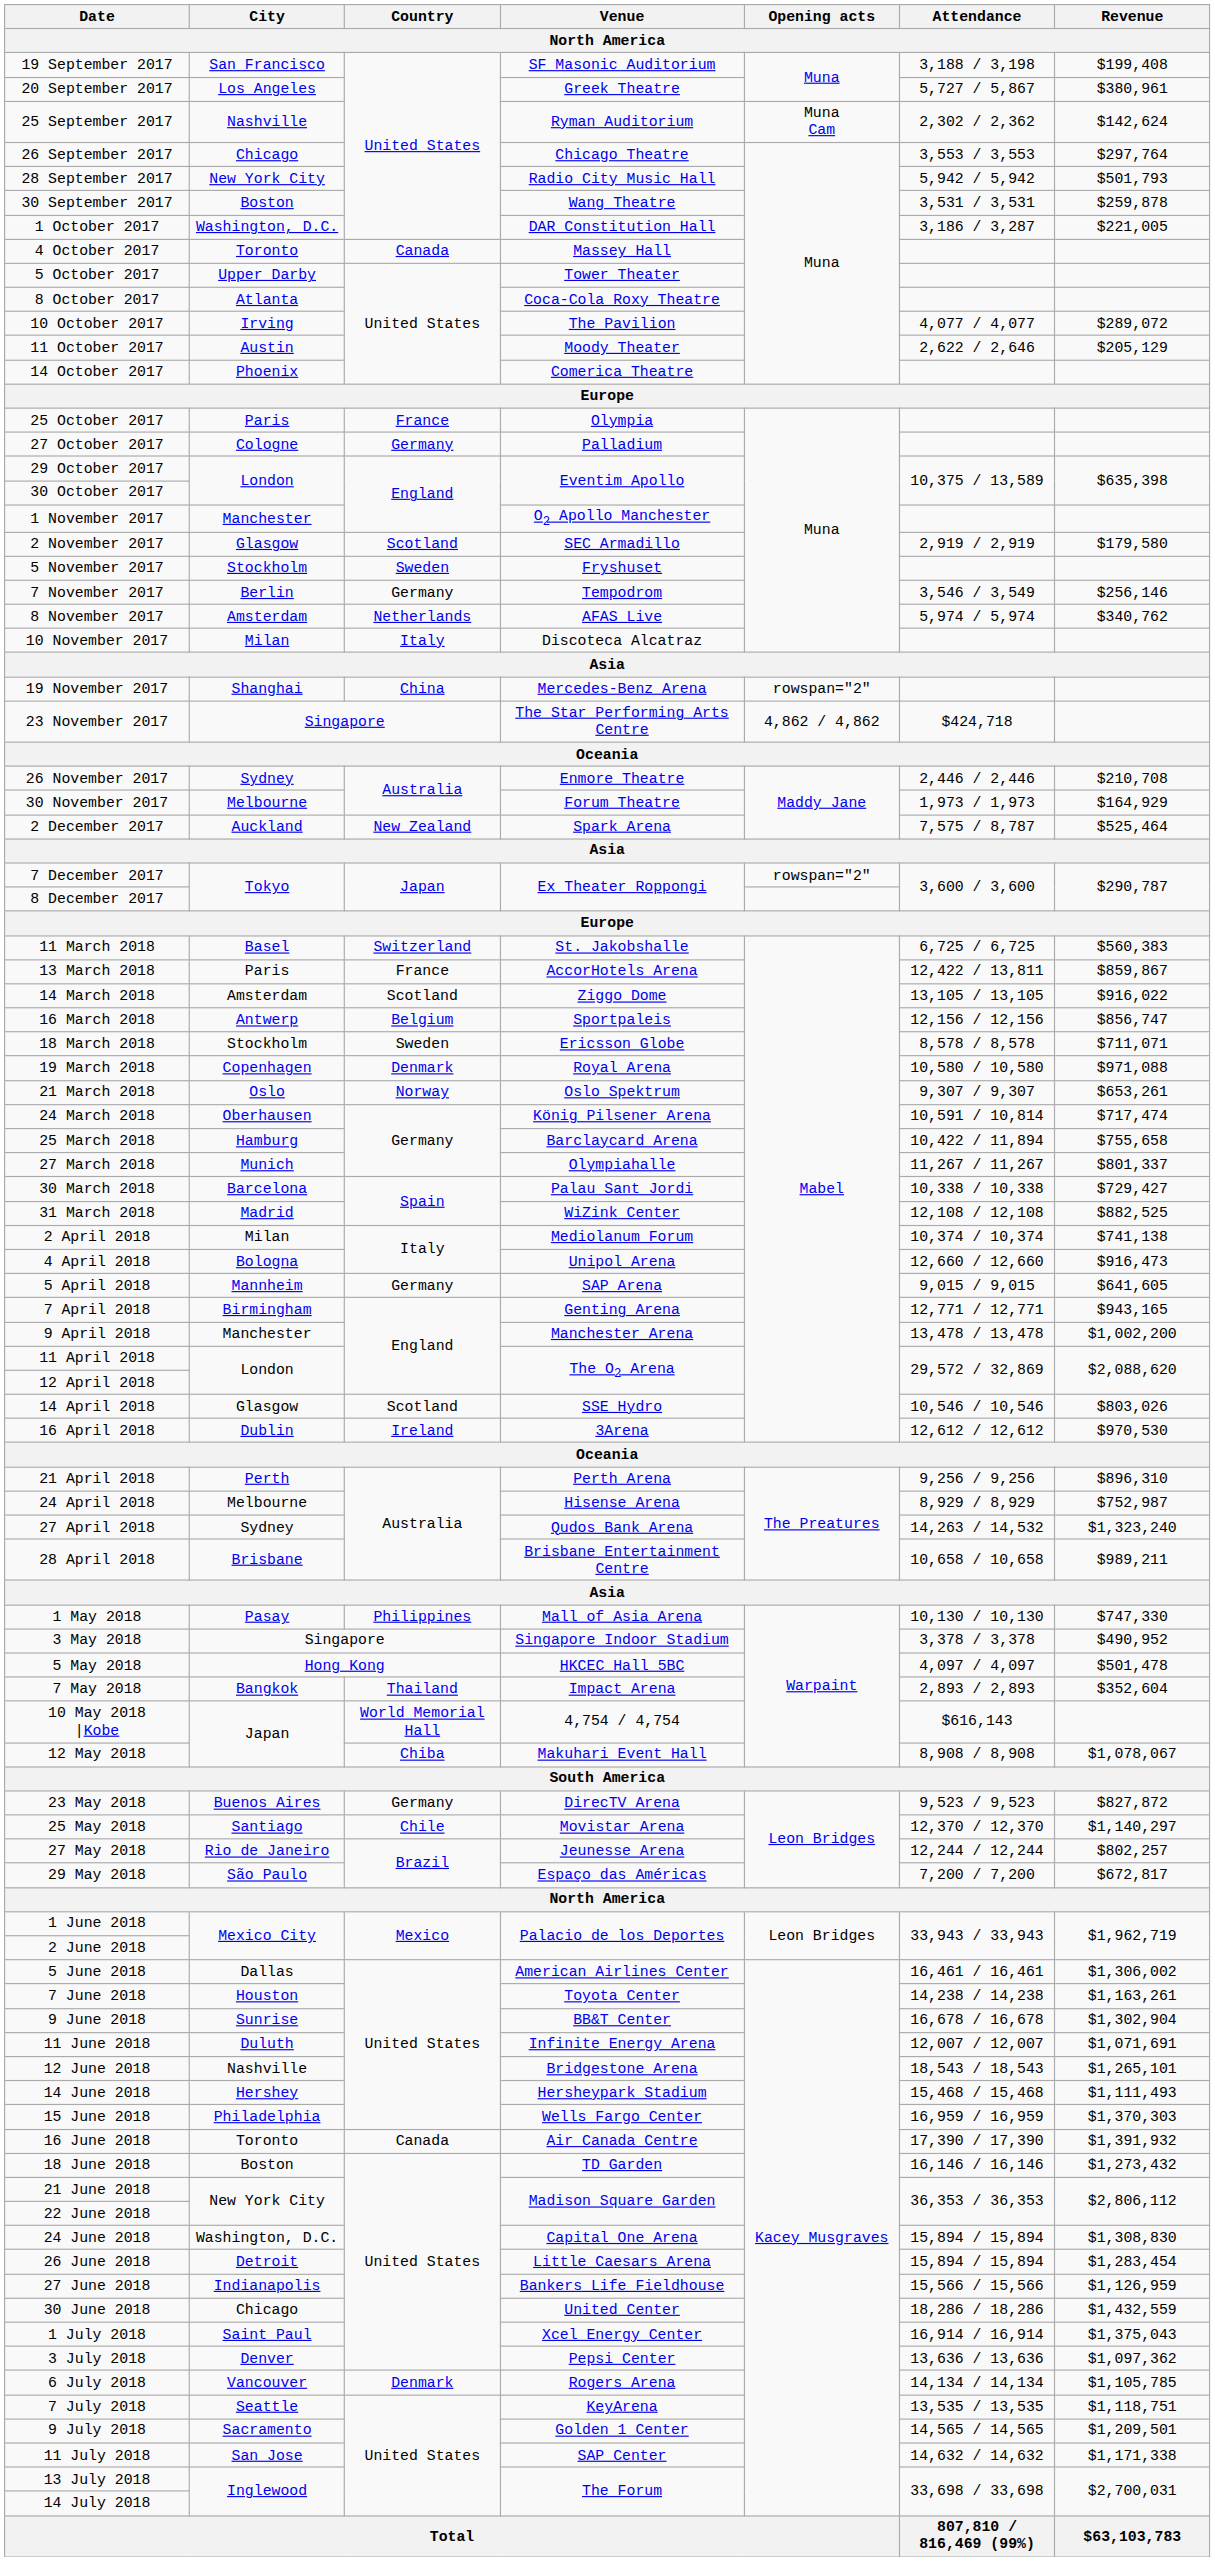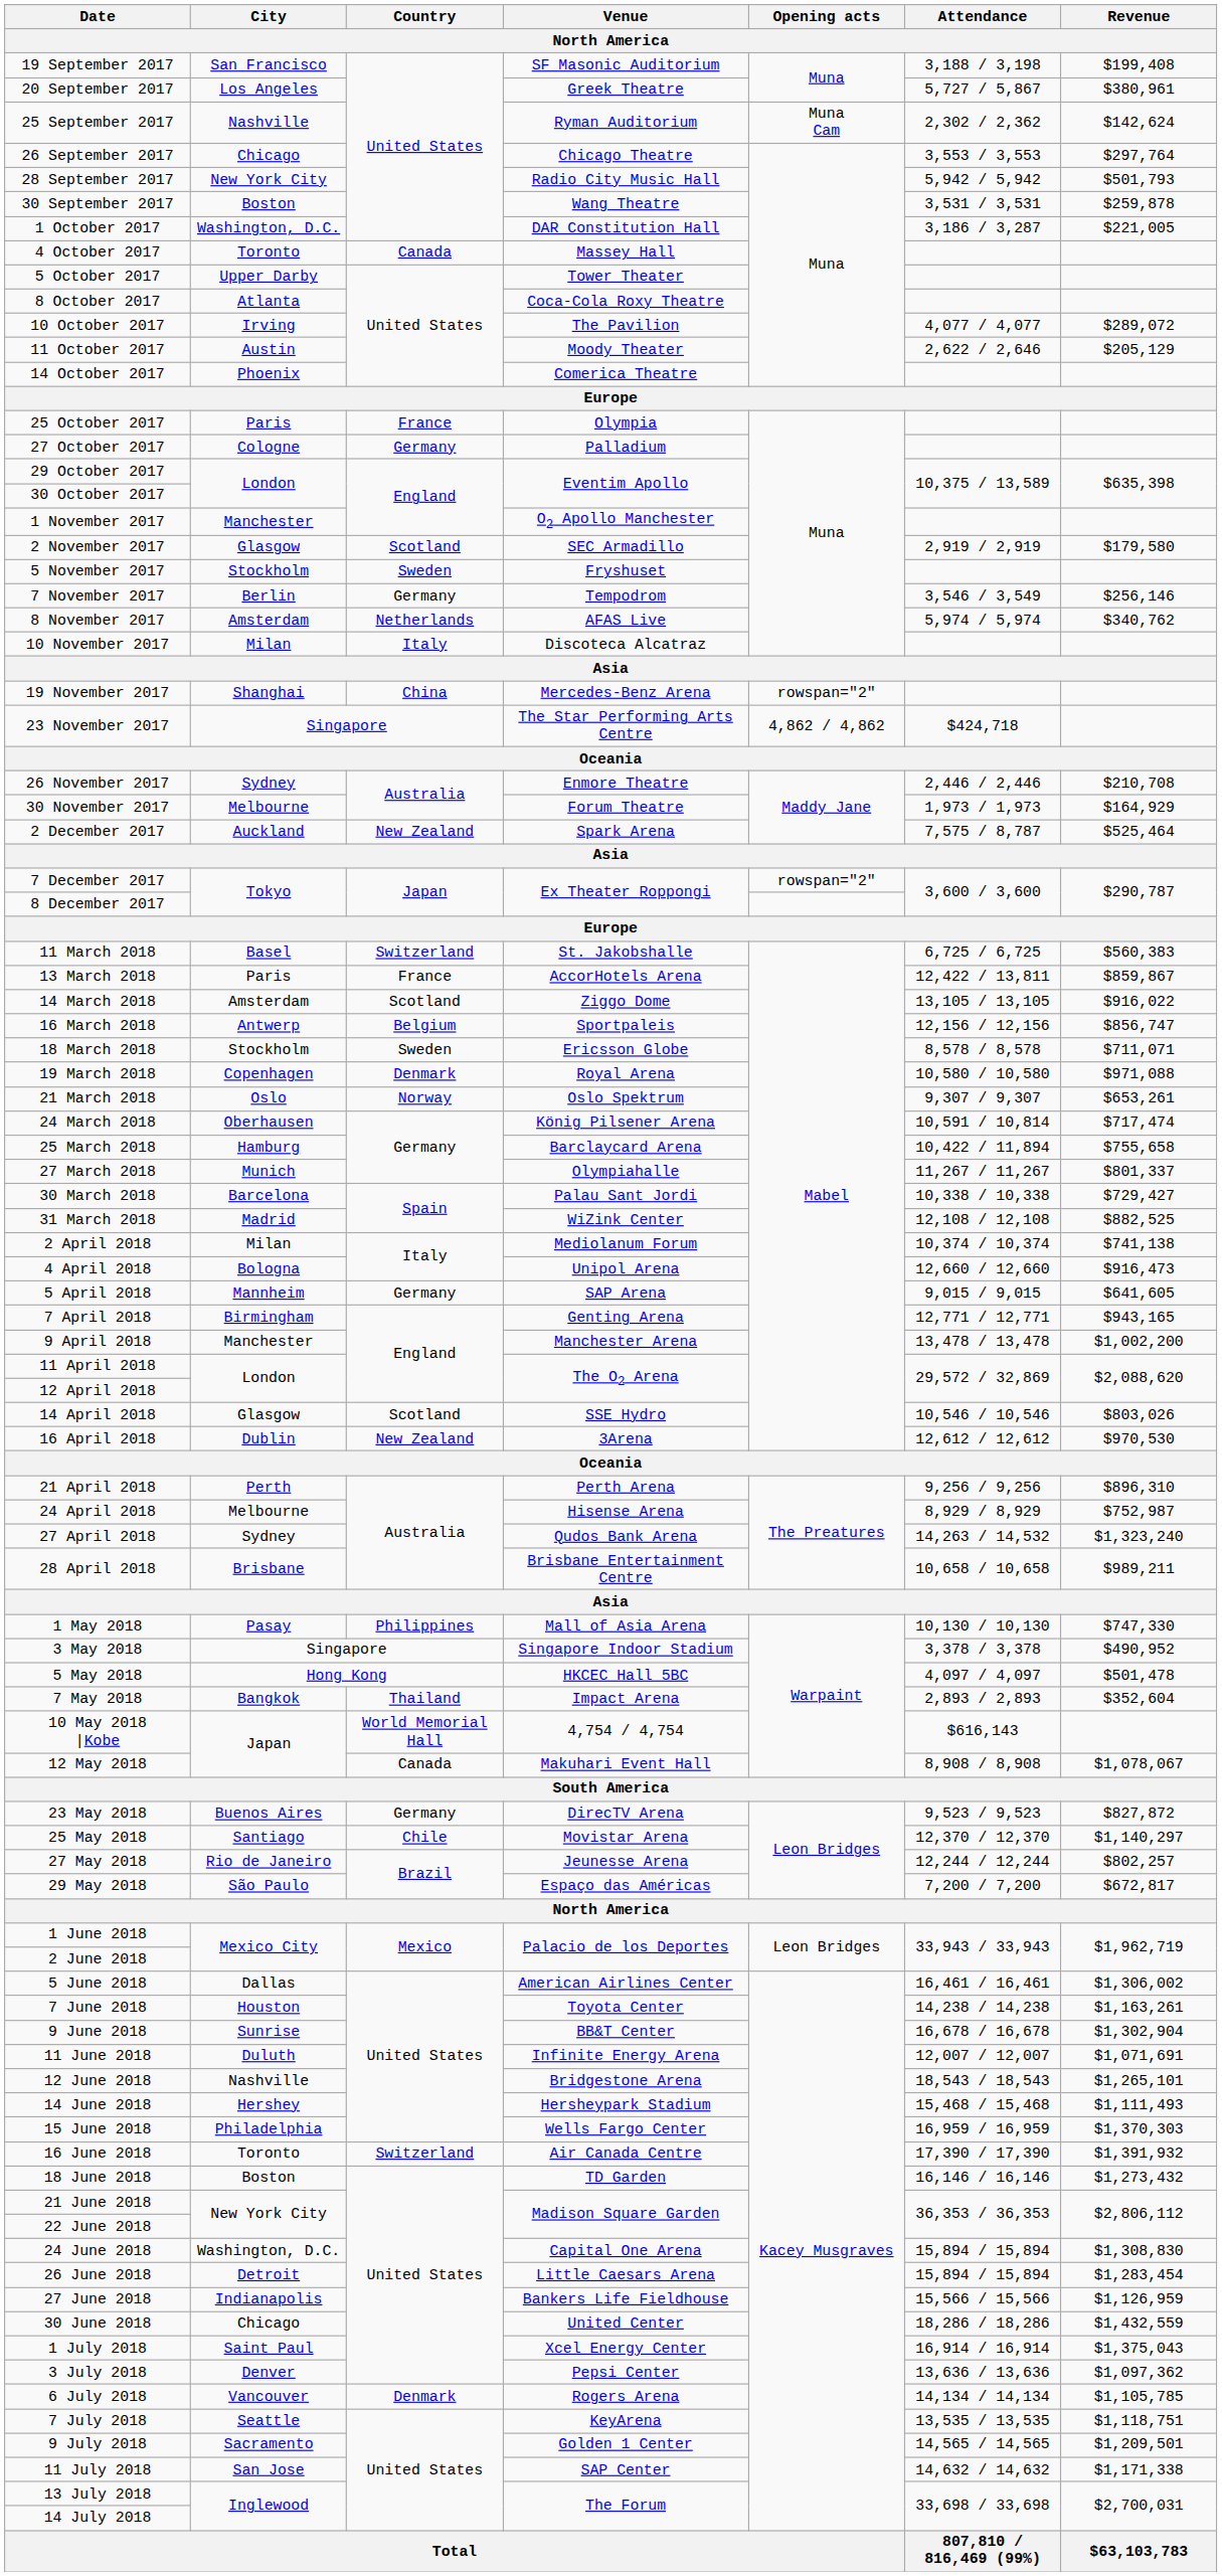16 April 2018 | Country: Ireland -> New Zealand
12 May 2018 | Country: Chiba -> Canada
16 June 2018 | Country: Canada -> Switzerland
